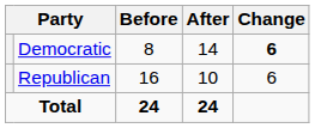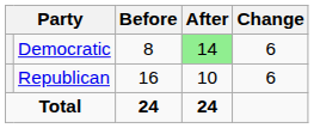Democratic | After: no background -> lightgreen background
Democratic | Change: bold -> normal
